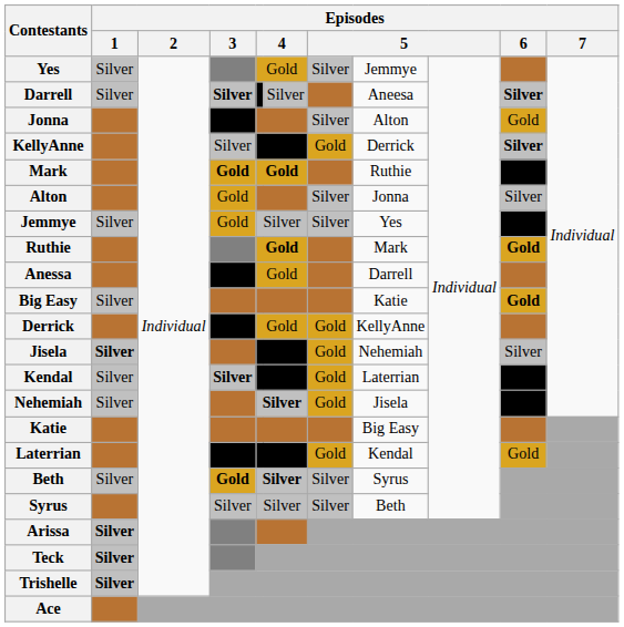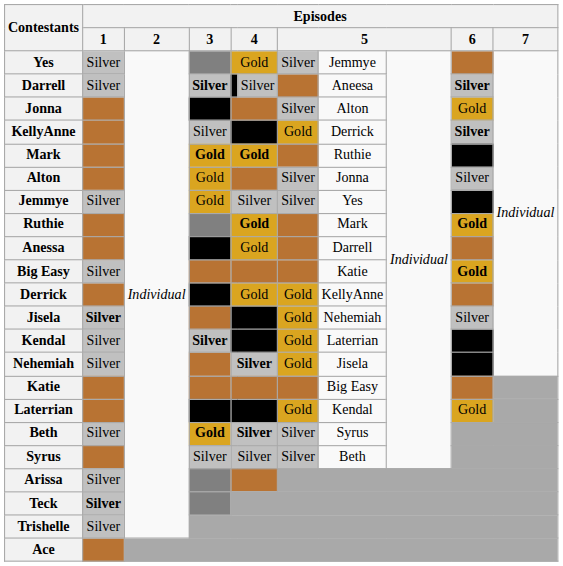Arissa | Episodes / 1: bold -> normal
Trishelle | Episodes / 1: bold -> normal
